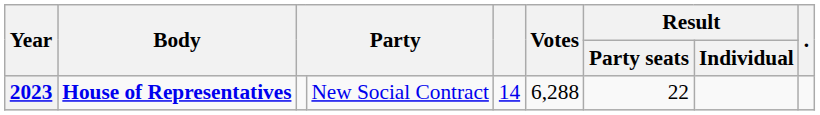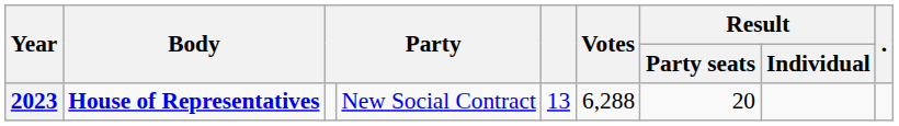2023 | column 5: 14 -> 13
2023 | Result / Party seats: 22 -> 20
